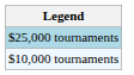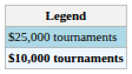row 3 | column 1: normal -> bold
